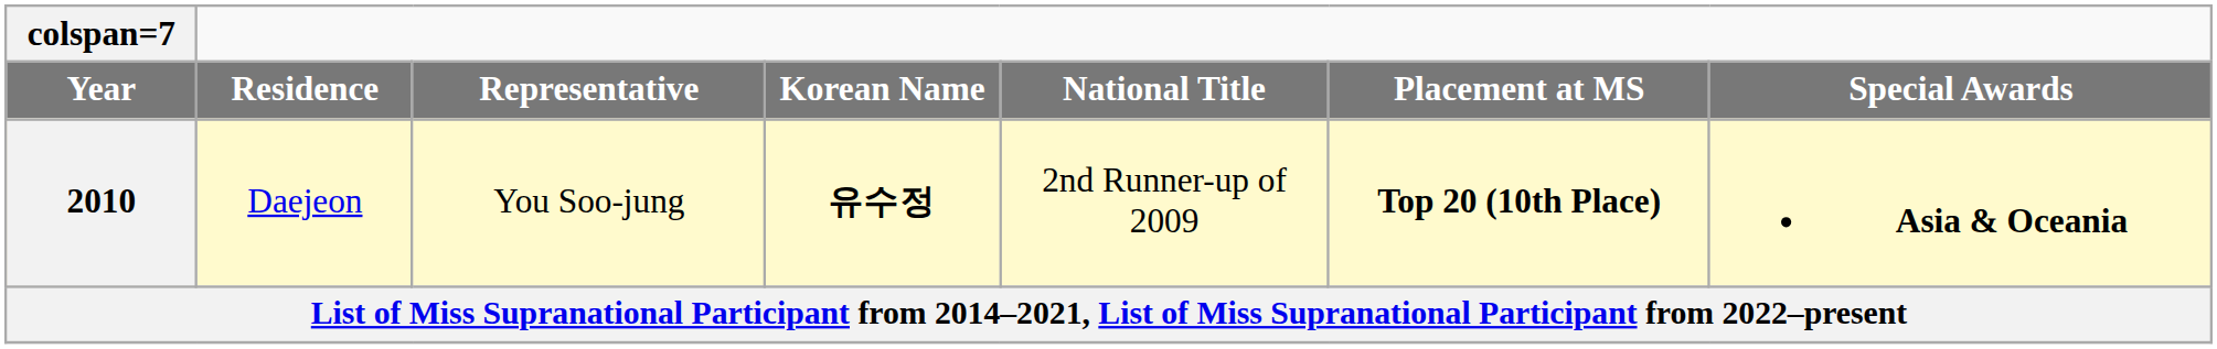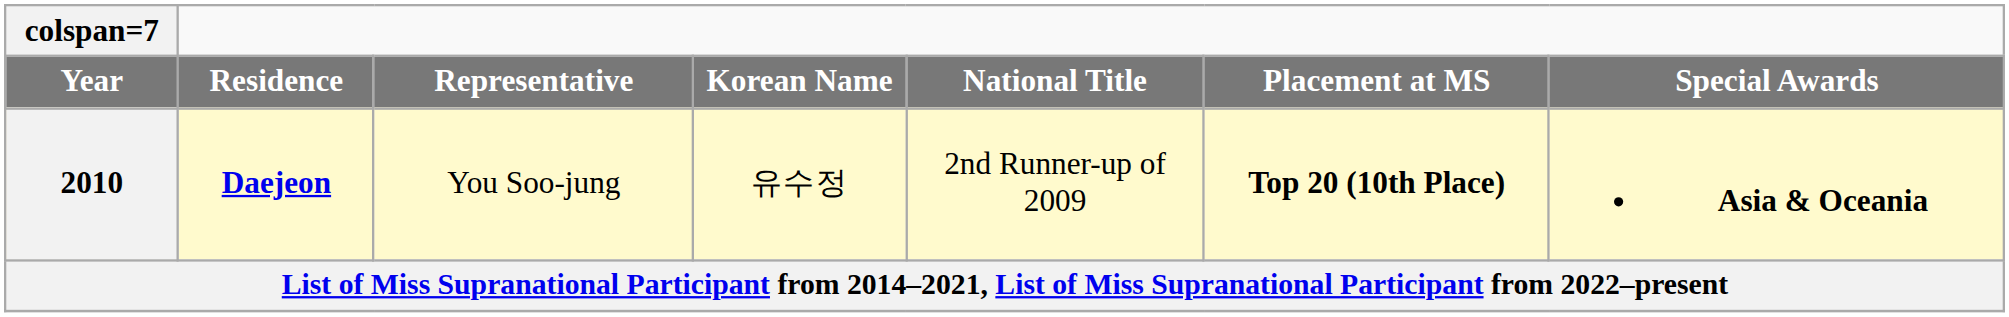2010 | Residence: normal -> bold
2010 | Korean Name: bold -> normal
